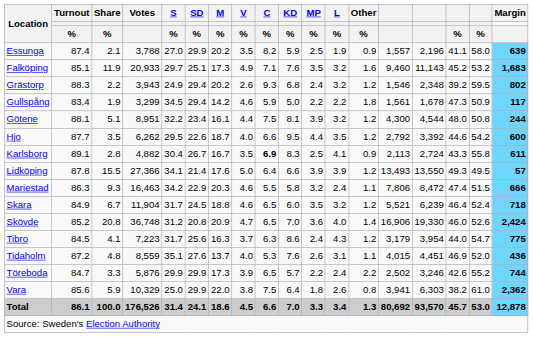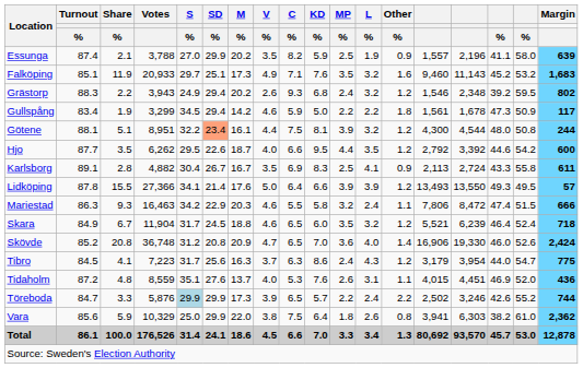Götene | SD / %: no background -> lightsalmon background
Karlsborg | C / %: bold -> normal
Töreboda | S / %: no background -> lightblue background
